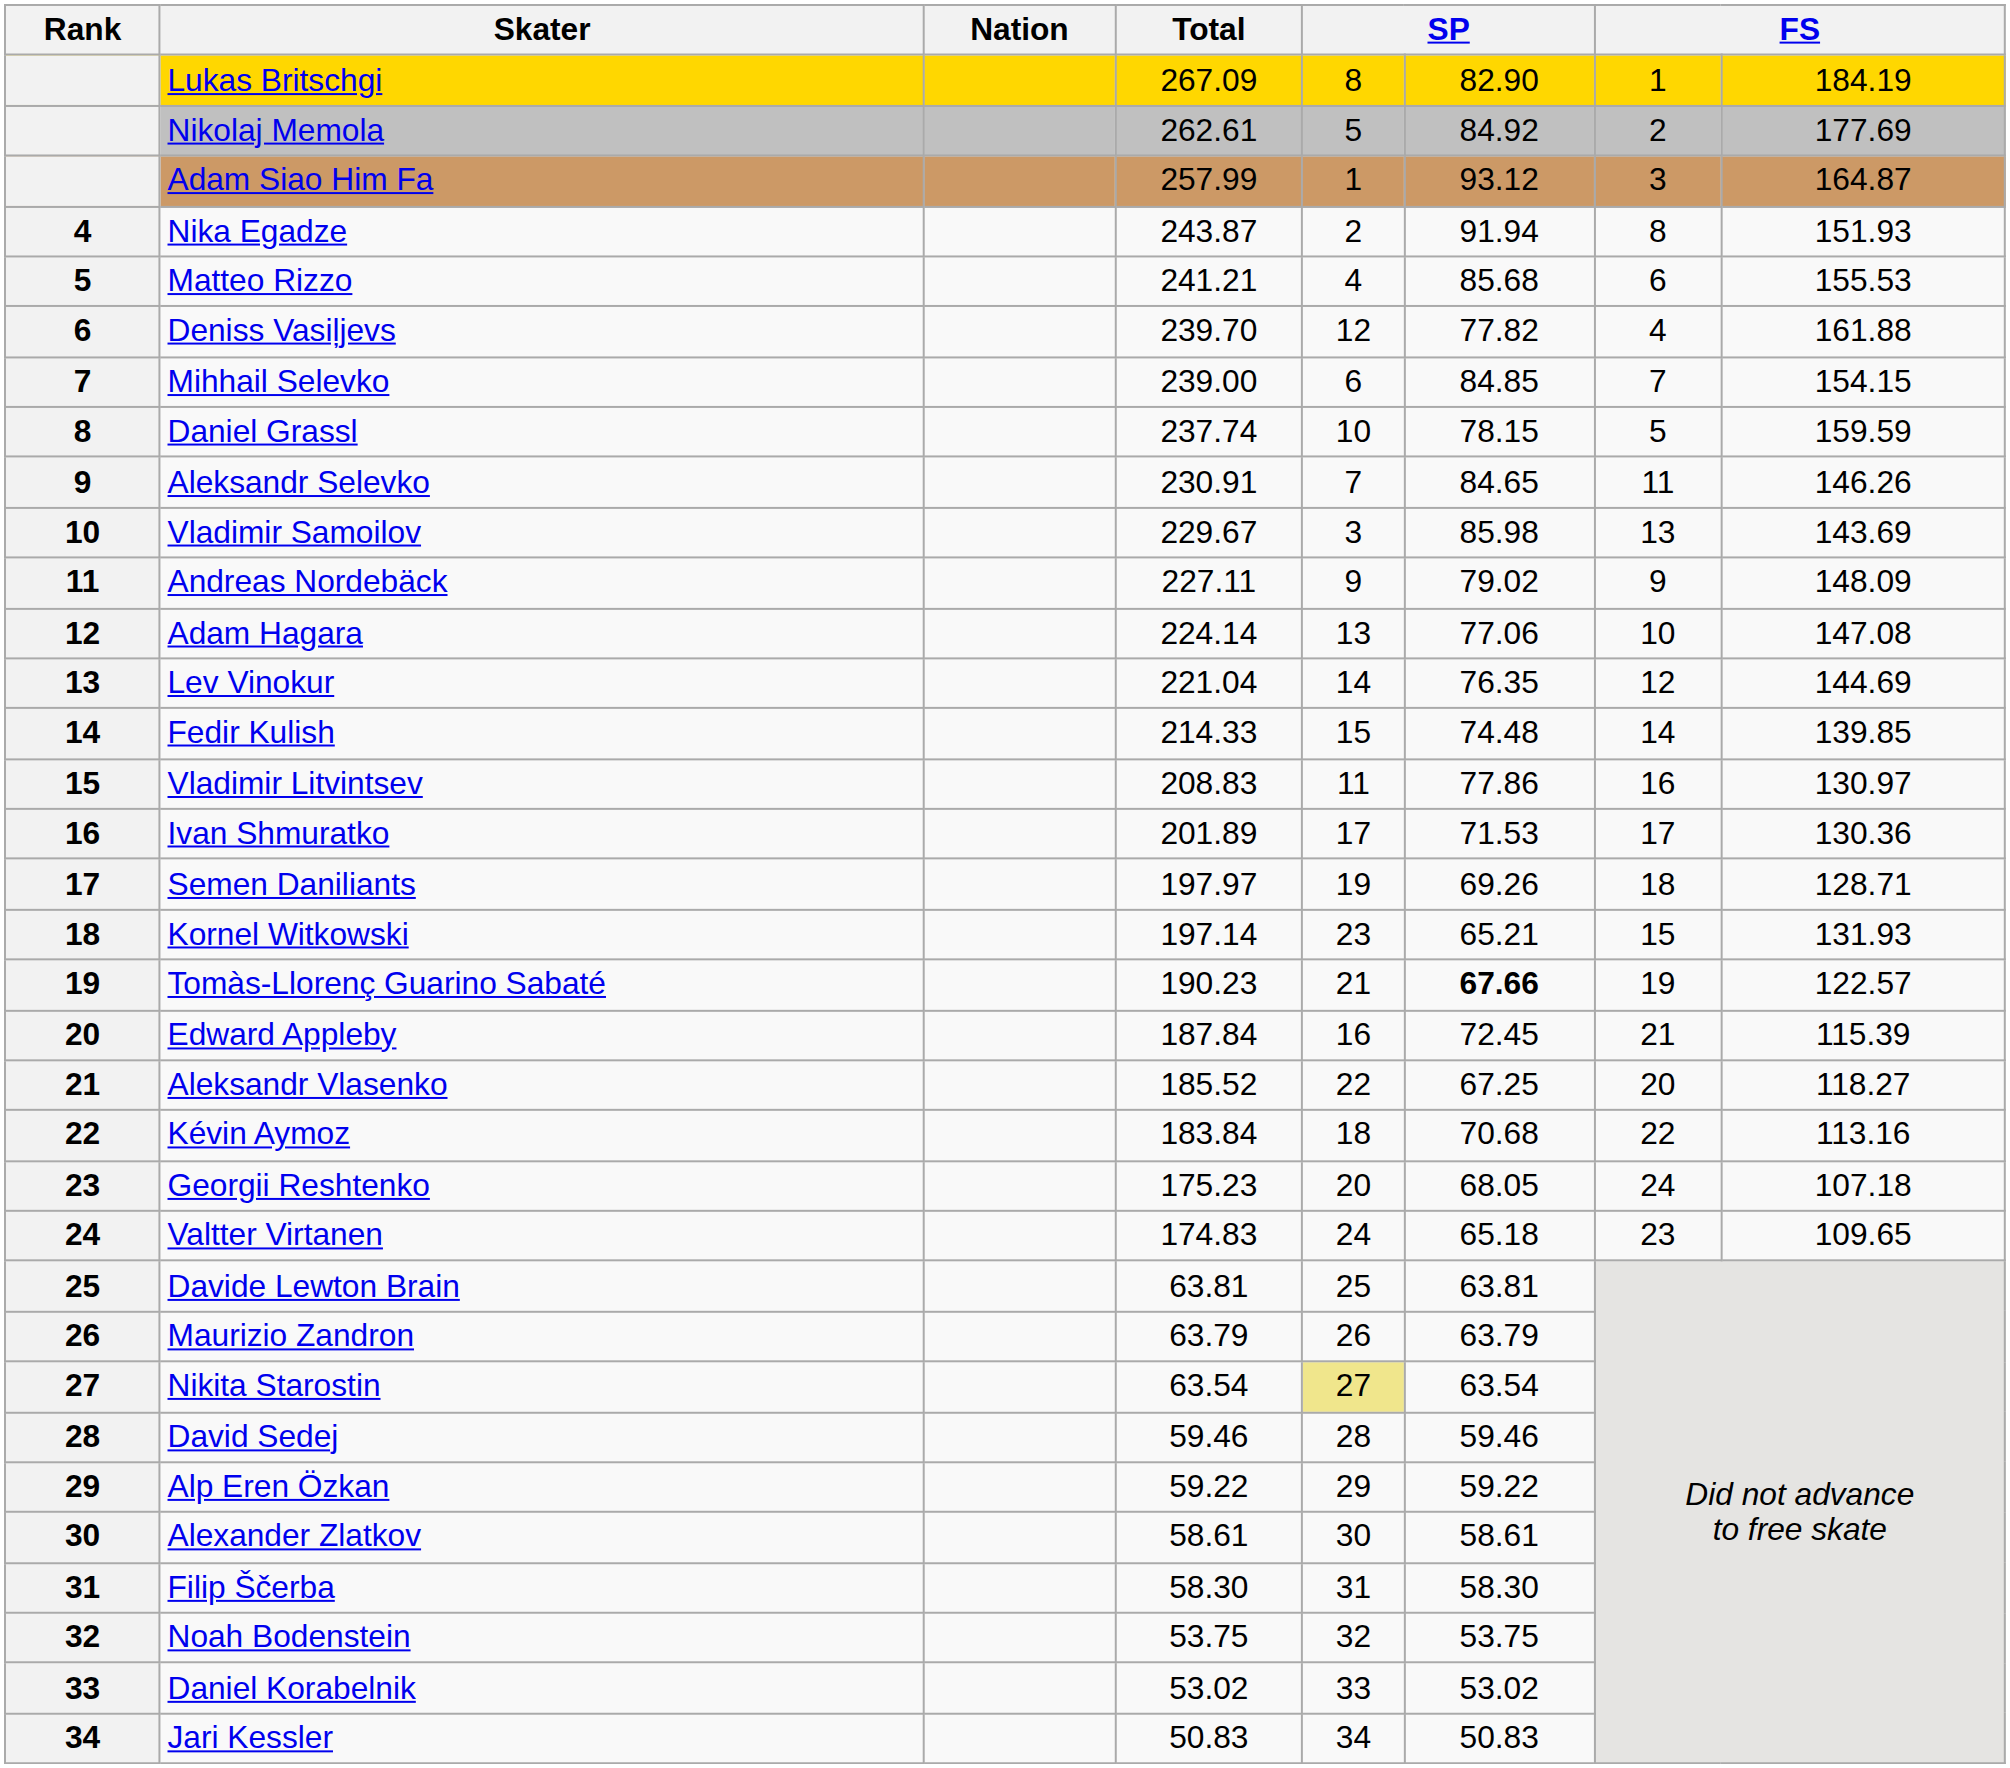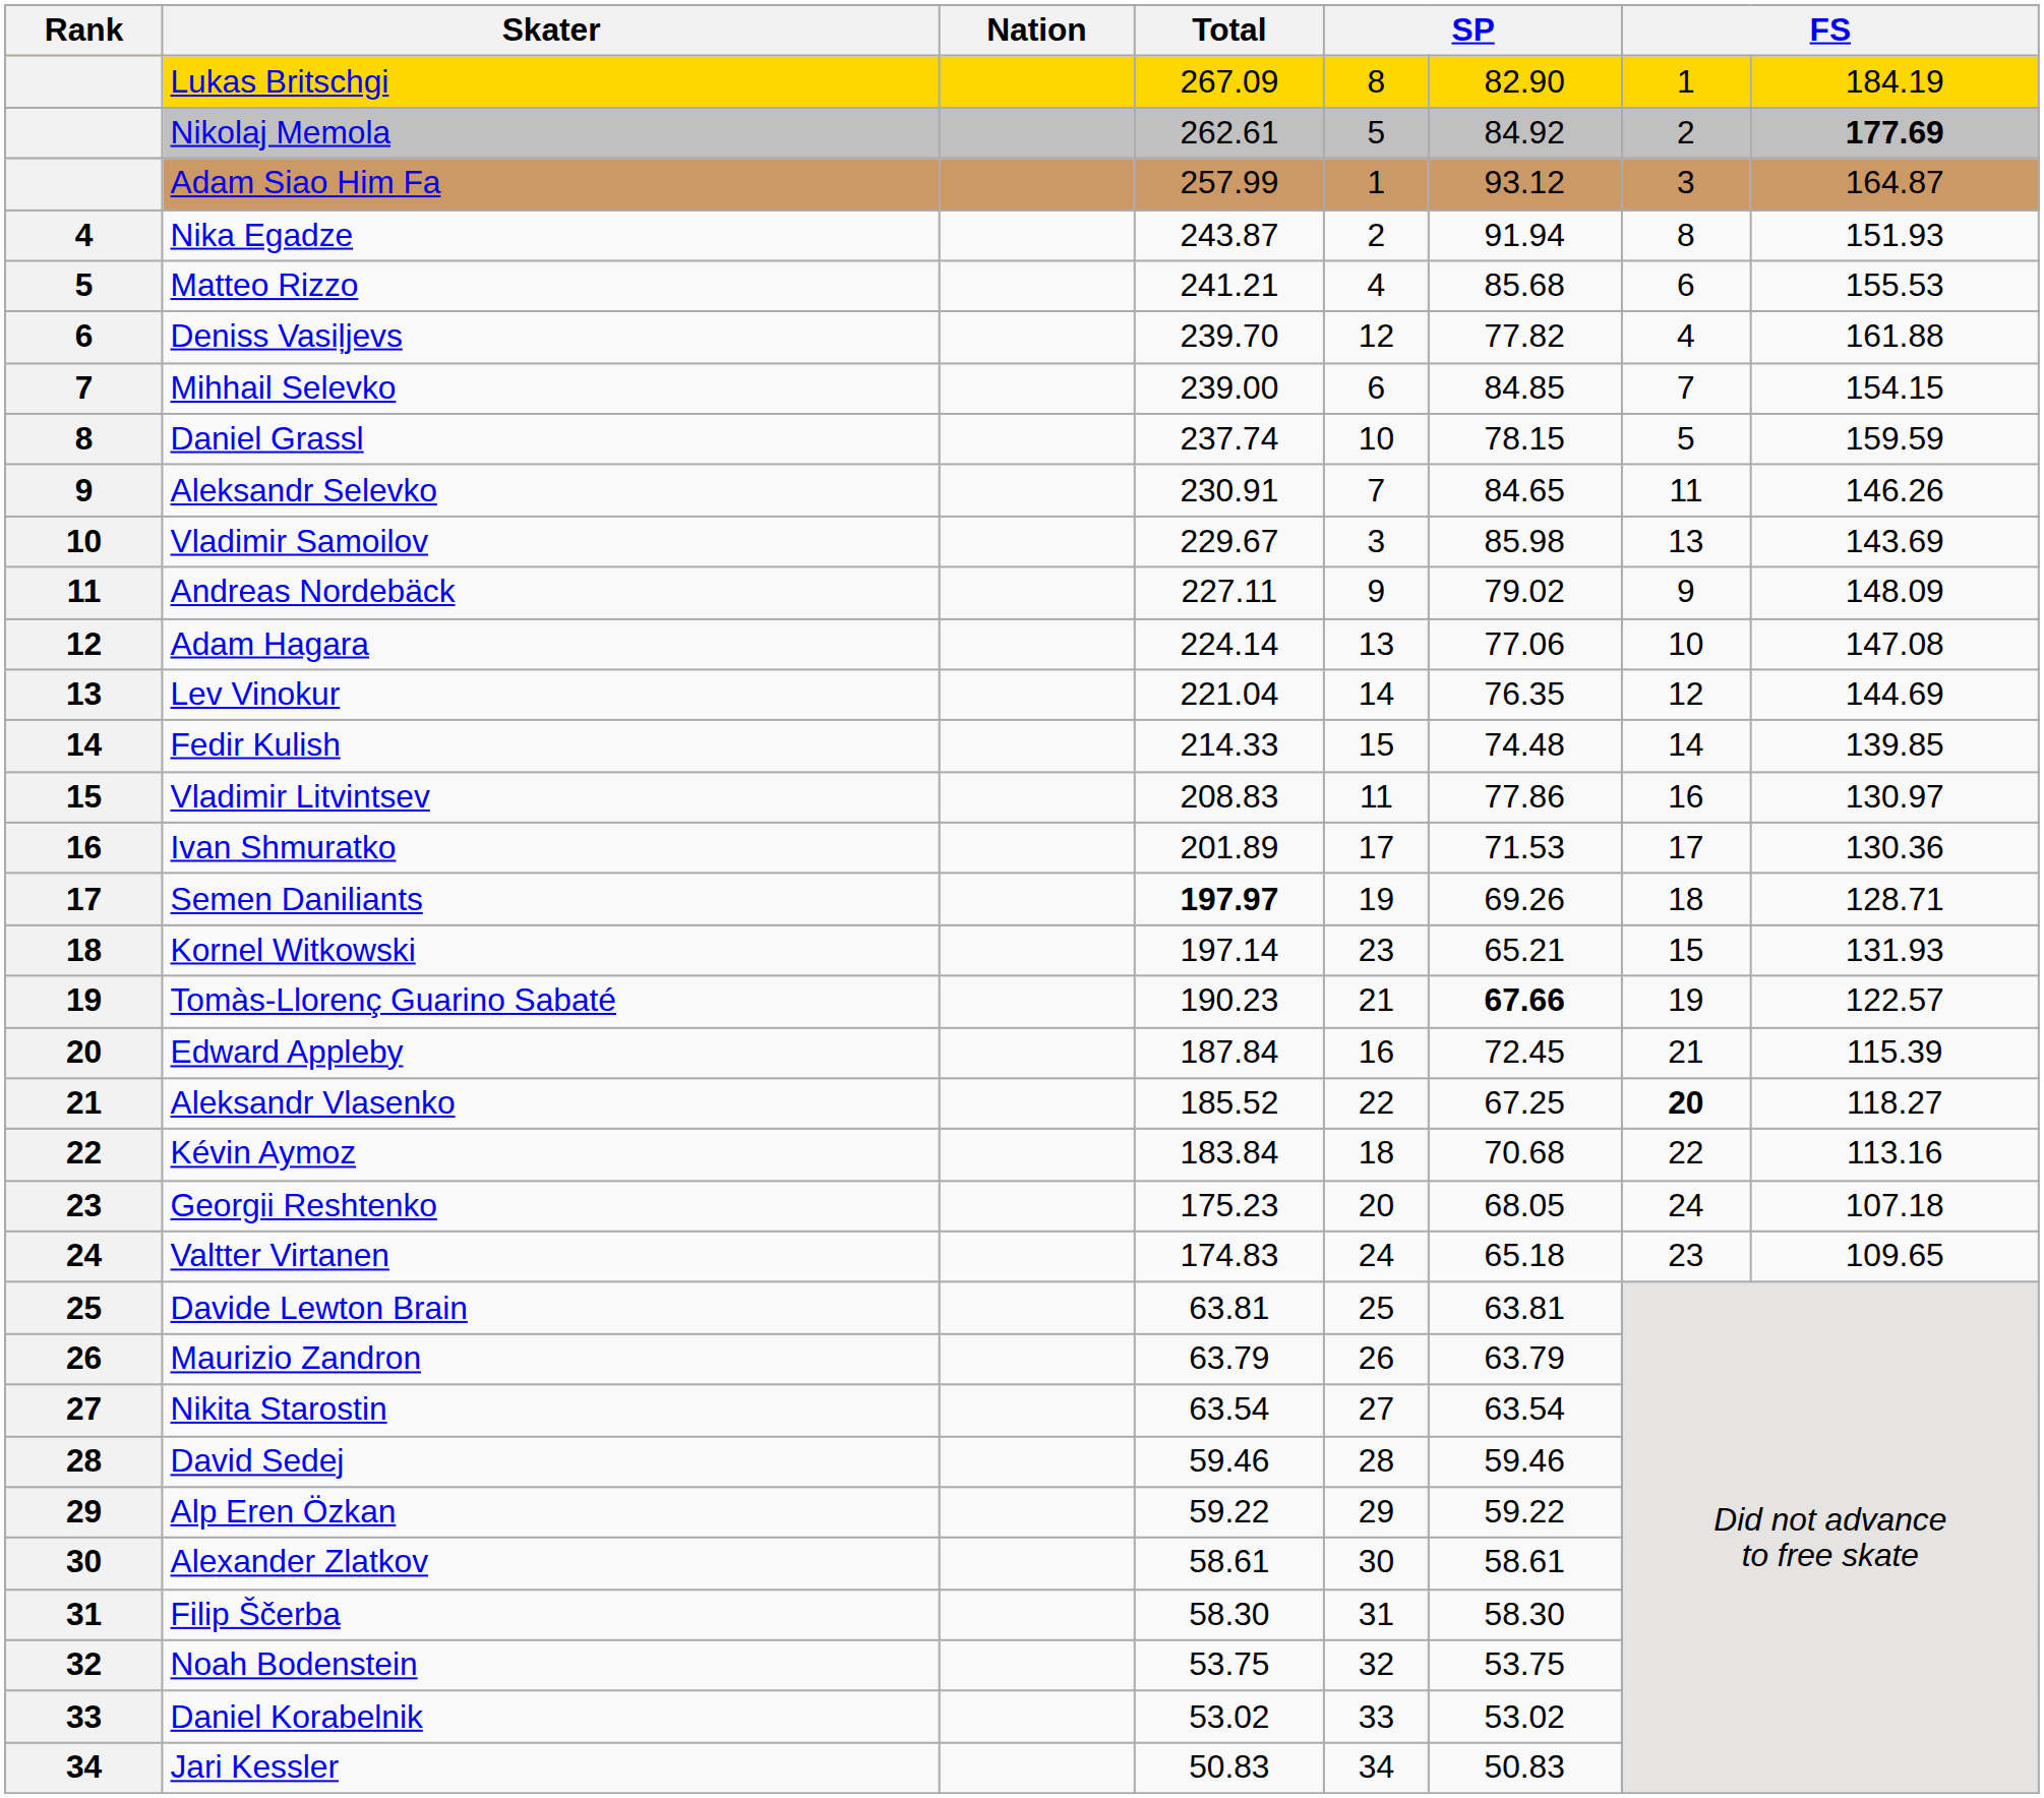Nikolaj Memola | column 8: normal -> bold
Semen Daniliants | Total: normal -> bold
Aleksandr Vlasenko | column 7: normal -> bold
Nikita Starostin | column 5: khaki background -> no background
